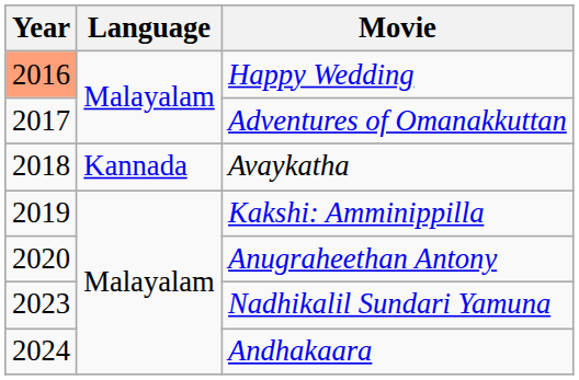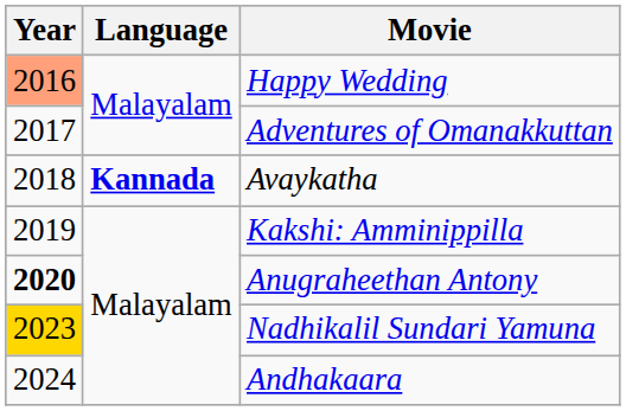Avaykatha | Language: normal -> bold
Anugraheethan Antony | Year: normal -> bold
Nadhikalil Sundari Yamuna | Year: no background -> gold background
